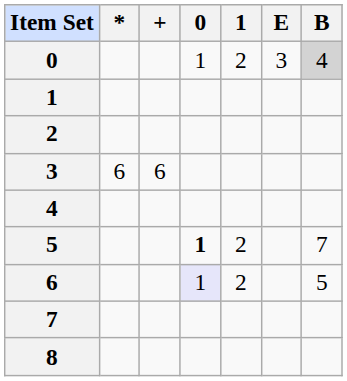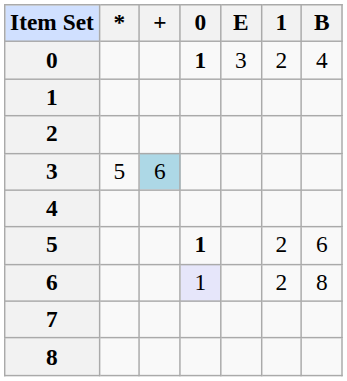columns swapped: 1 <-> E
row 2 | 0: normal -> bold
row 2 | B: lightgrey background -> no background
row 5 | *: 6 -> 5
row 5 | +: no background -> lightblue background
row 7 | B: 7 -> 6
row 8 | B: 5 -> 8
